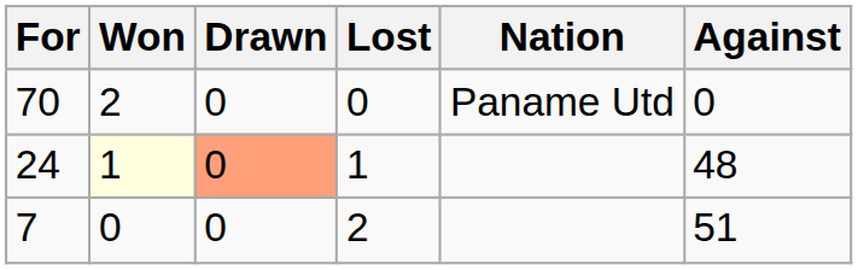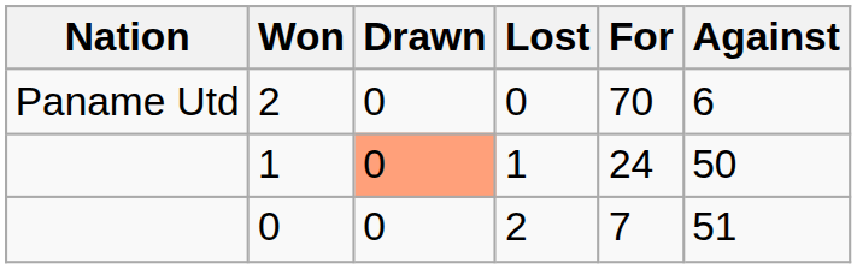columns swapped: Nation <-> For
row 2 | Against: 0 -> 6
row 3 | Won: lightyellow background -> no background
row 3 | Against: 48 -> 50
